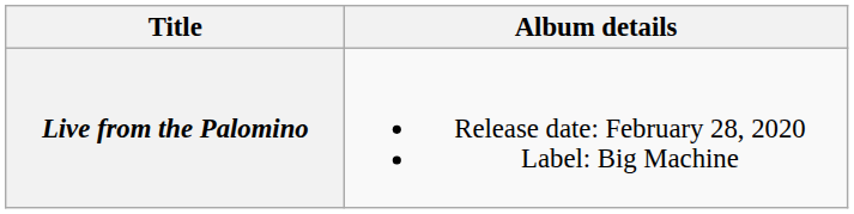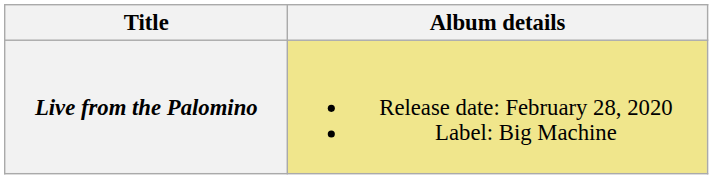Live from the Palomino | Album details: no background -> khaki background
